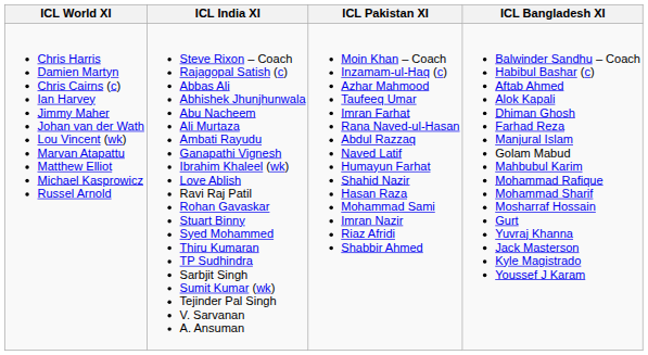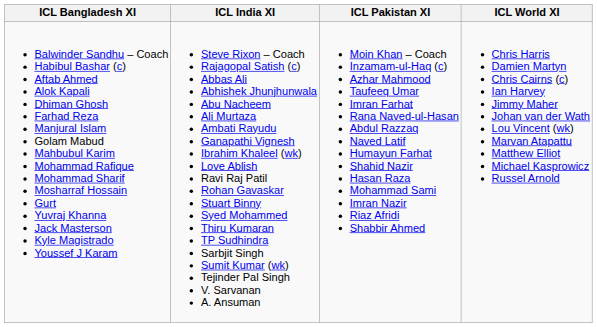columns swapped: ICL World XI <-> ICL Bangladesh XI
